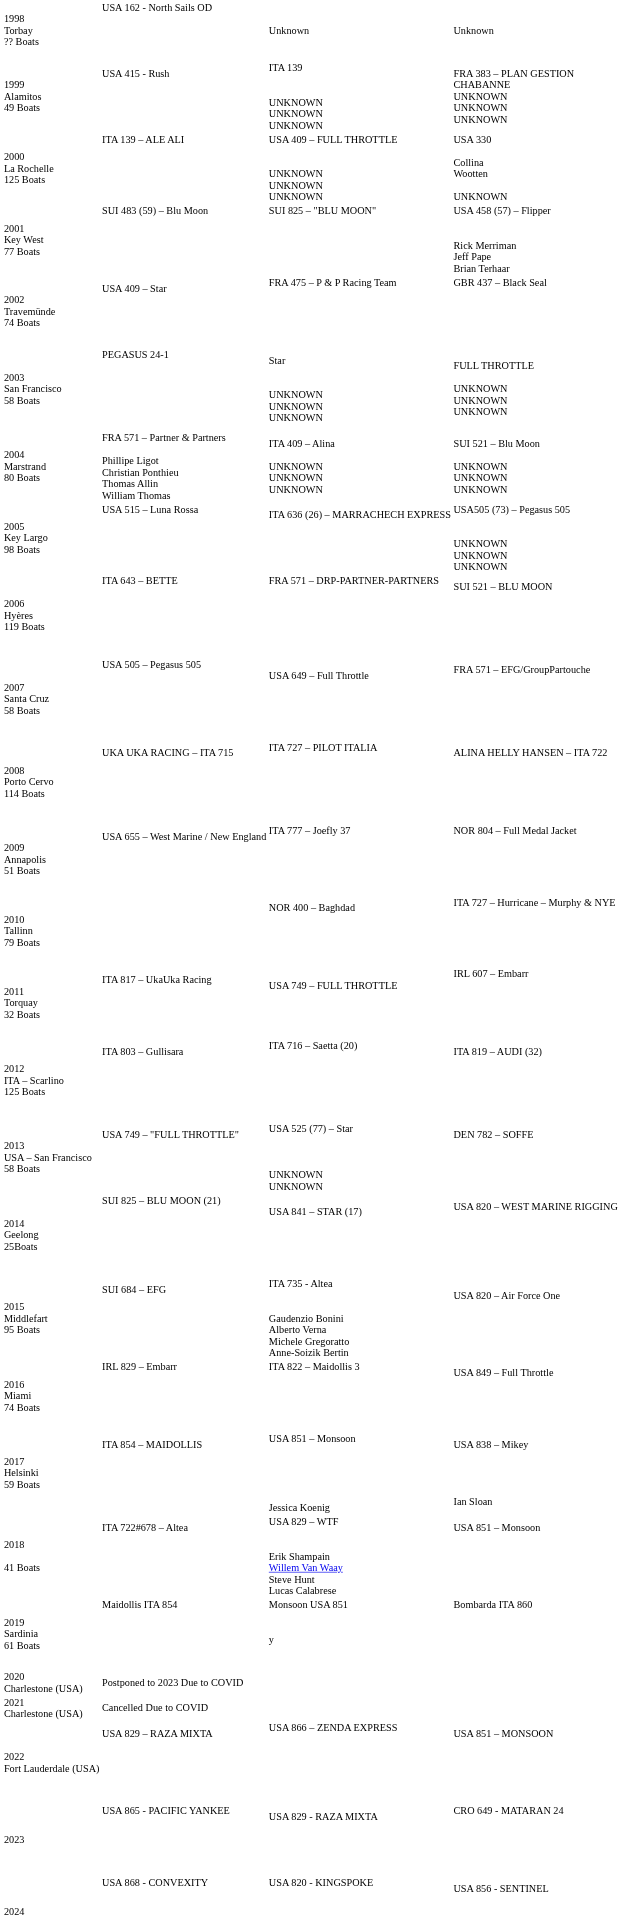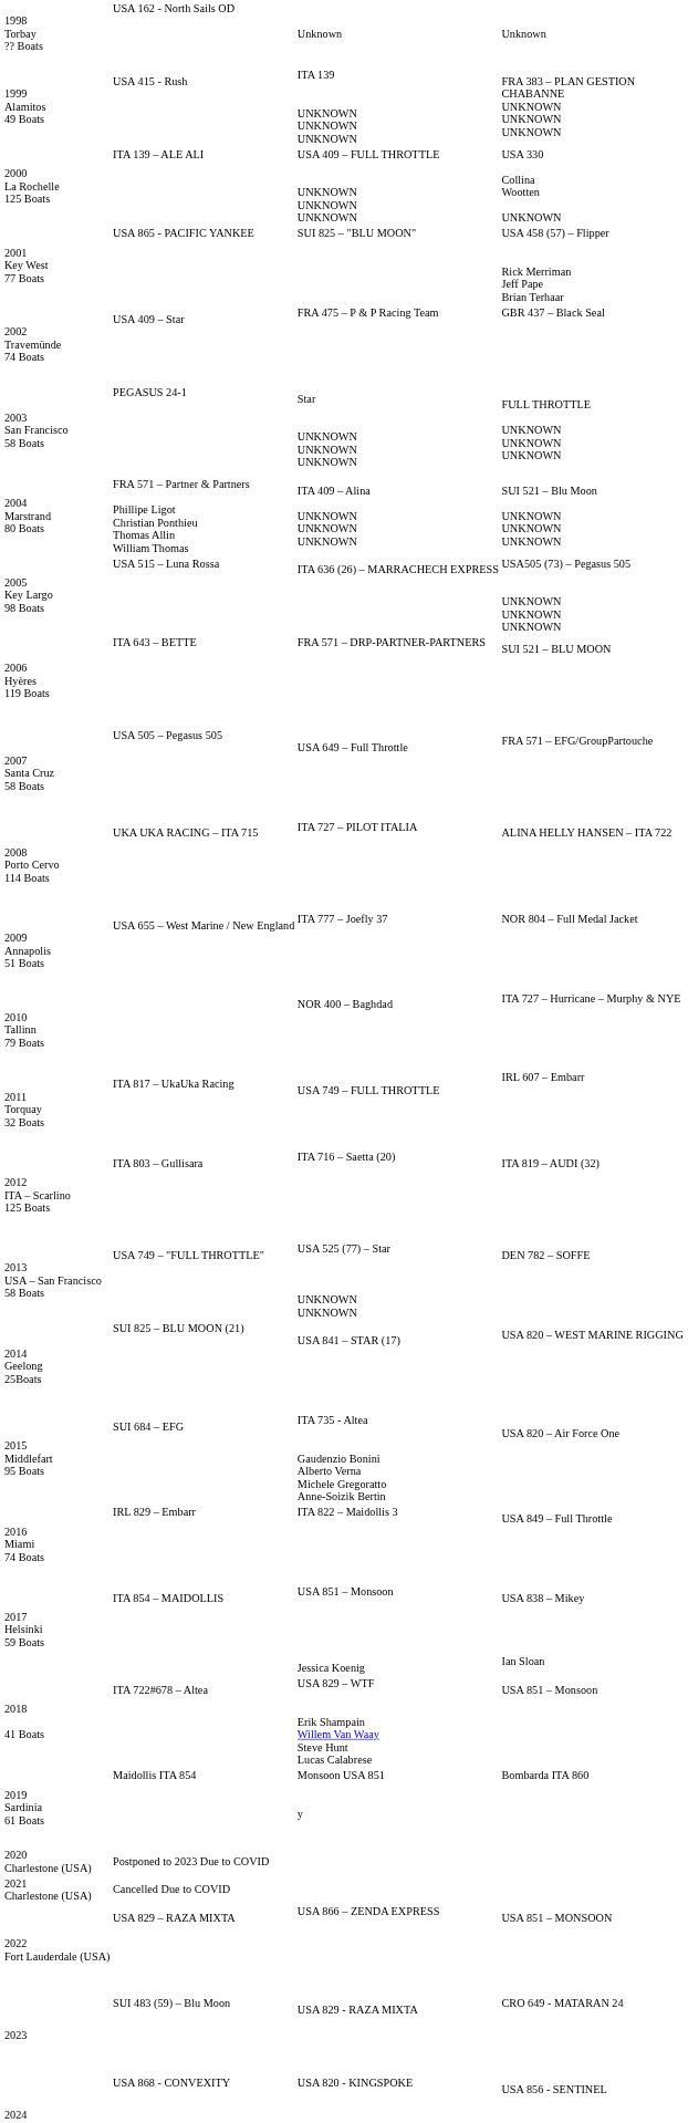2001 Key West 77 Boats | column 2: SUI 483 (59) – Blu Moon -> USA 865 - PACIFIC YANKEE
2023 | column 2: USA 865 - PACIFIC YANKEE -> SUI 483 (59) – Blu Moon
